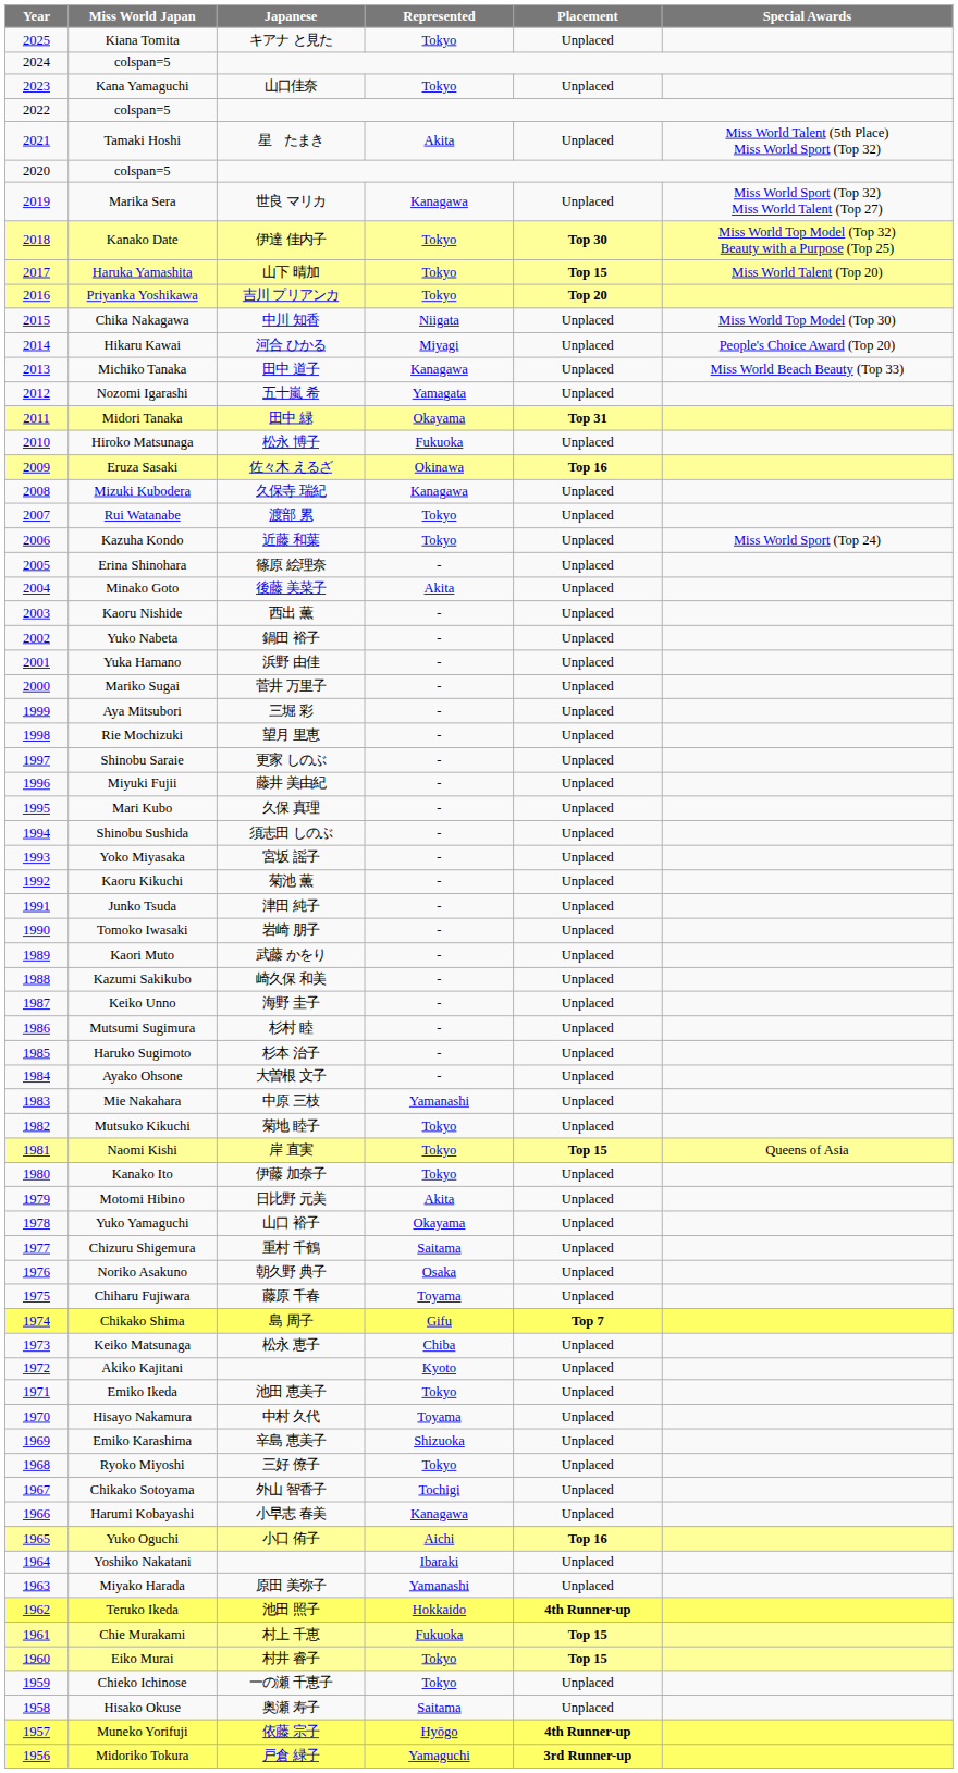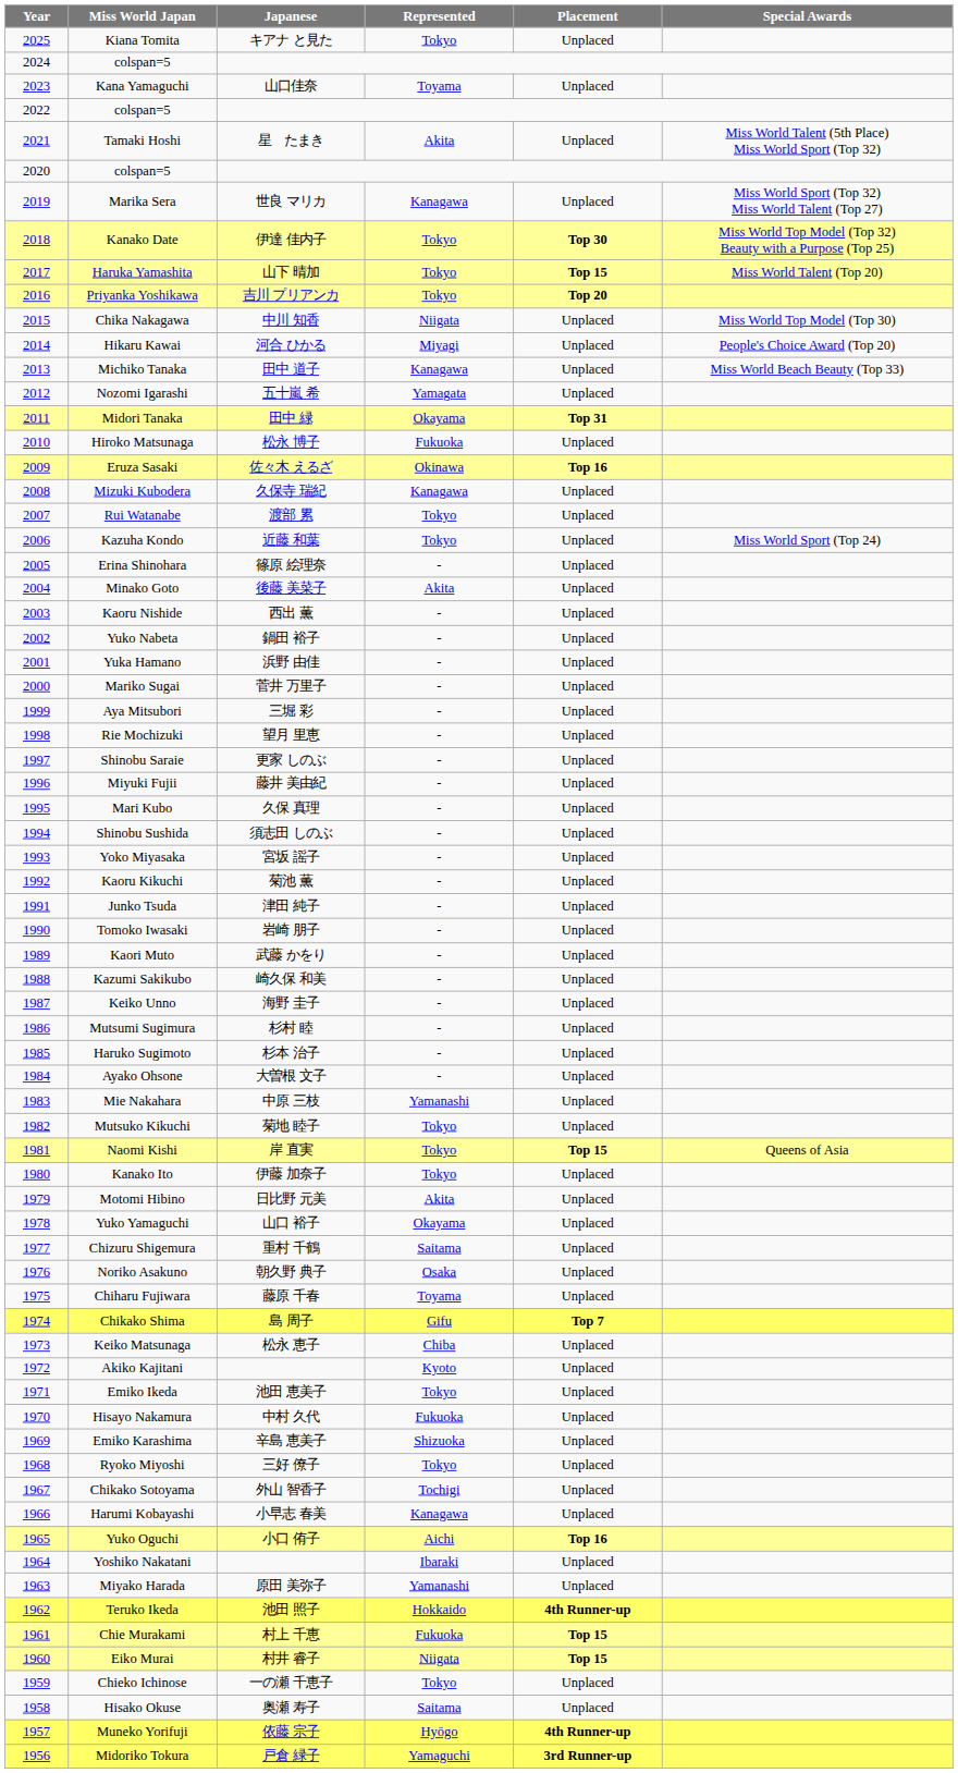Kana Yamaguchi | Represented: Tokyo -> Toyama
Hisayo Nakamura | Represented: Toyama -> Fukuoka
Eiko Murai | Represented: Tokyo -> Niigata
